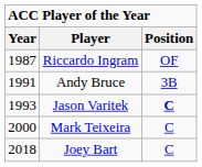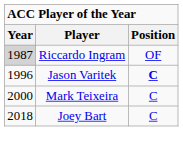Riccardo Ingram | Year: no background -> lightgrey background
- row: 1991 | Andy Bruce | 3B
Jason Varitek | Year: 1993 -> 1996
